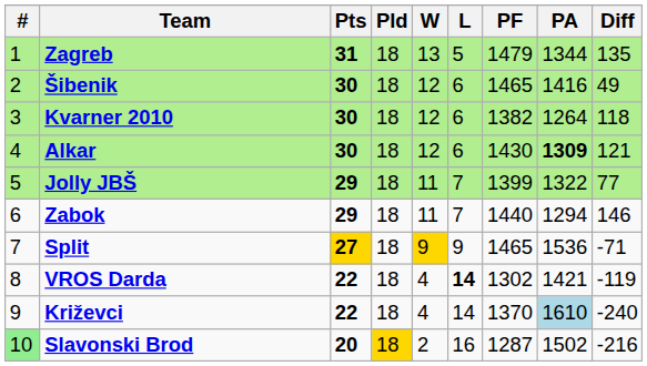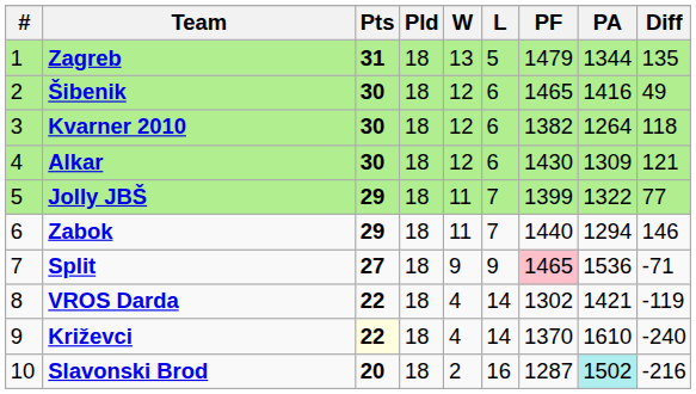Alkar | PA: bold -> normal
Split | Pts: gold background -> no background
Split | W: gold background -> no background
Split | PF: no background -> pink background
VROS Darda | L: bold -> normal
Križevci | Pts: no background -> lightyellow background
Križevci | PA: lightblue background -> no background
Slavonski Brod | #: lightgreen background -> no background
Slavonski Brod | Pld: gold background -> no background
Slavonski Brod | PA: no background -> paleturquoise background
